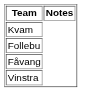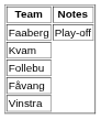+ row: Faaberg | Play-off
